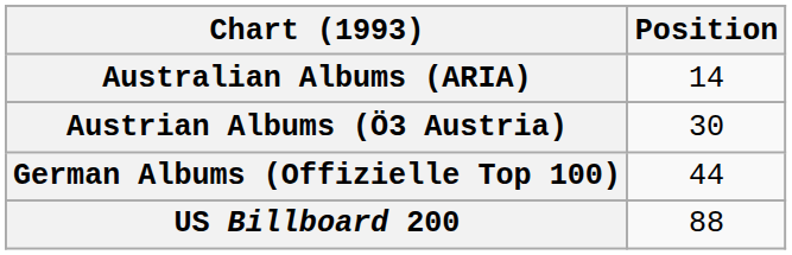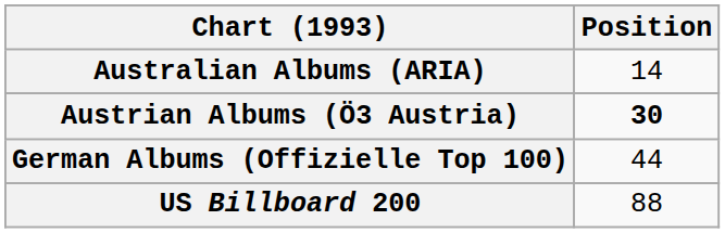Austrian Albums (Ö3 Austria) | Position: normal -> bold
